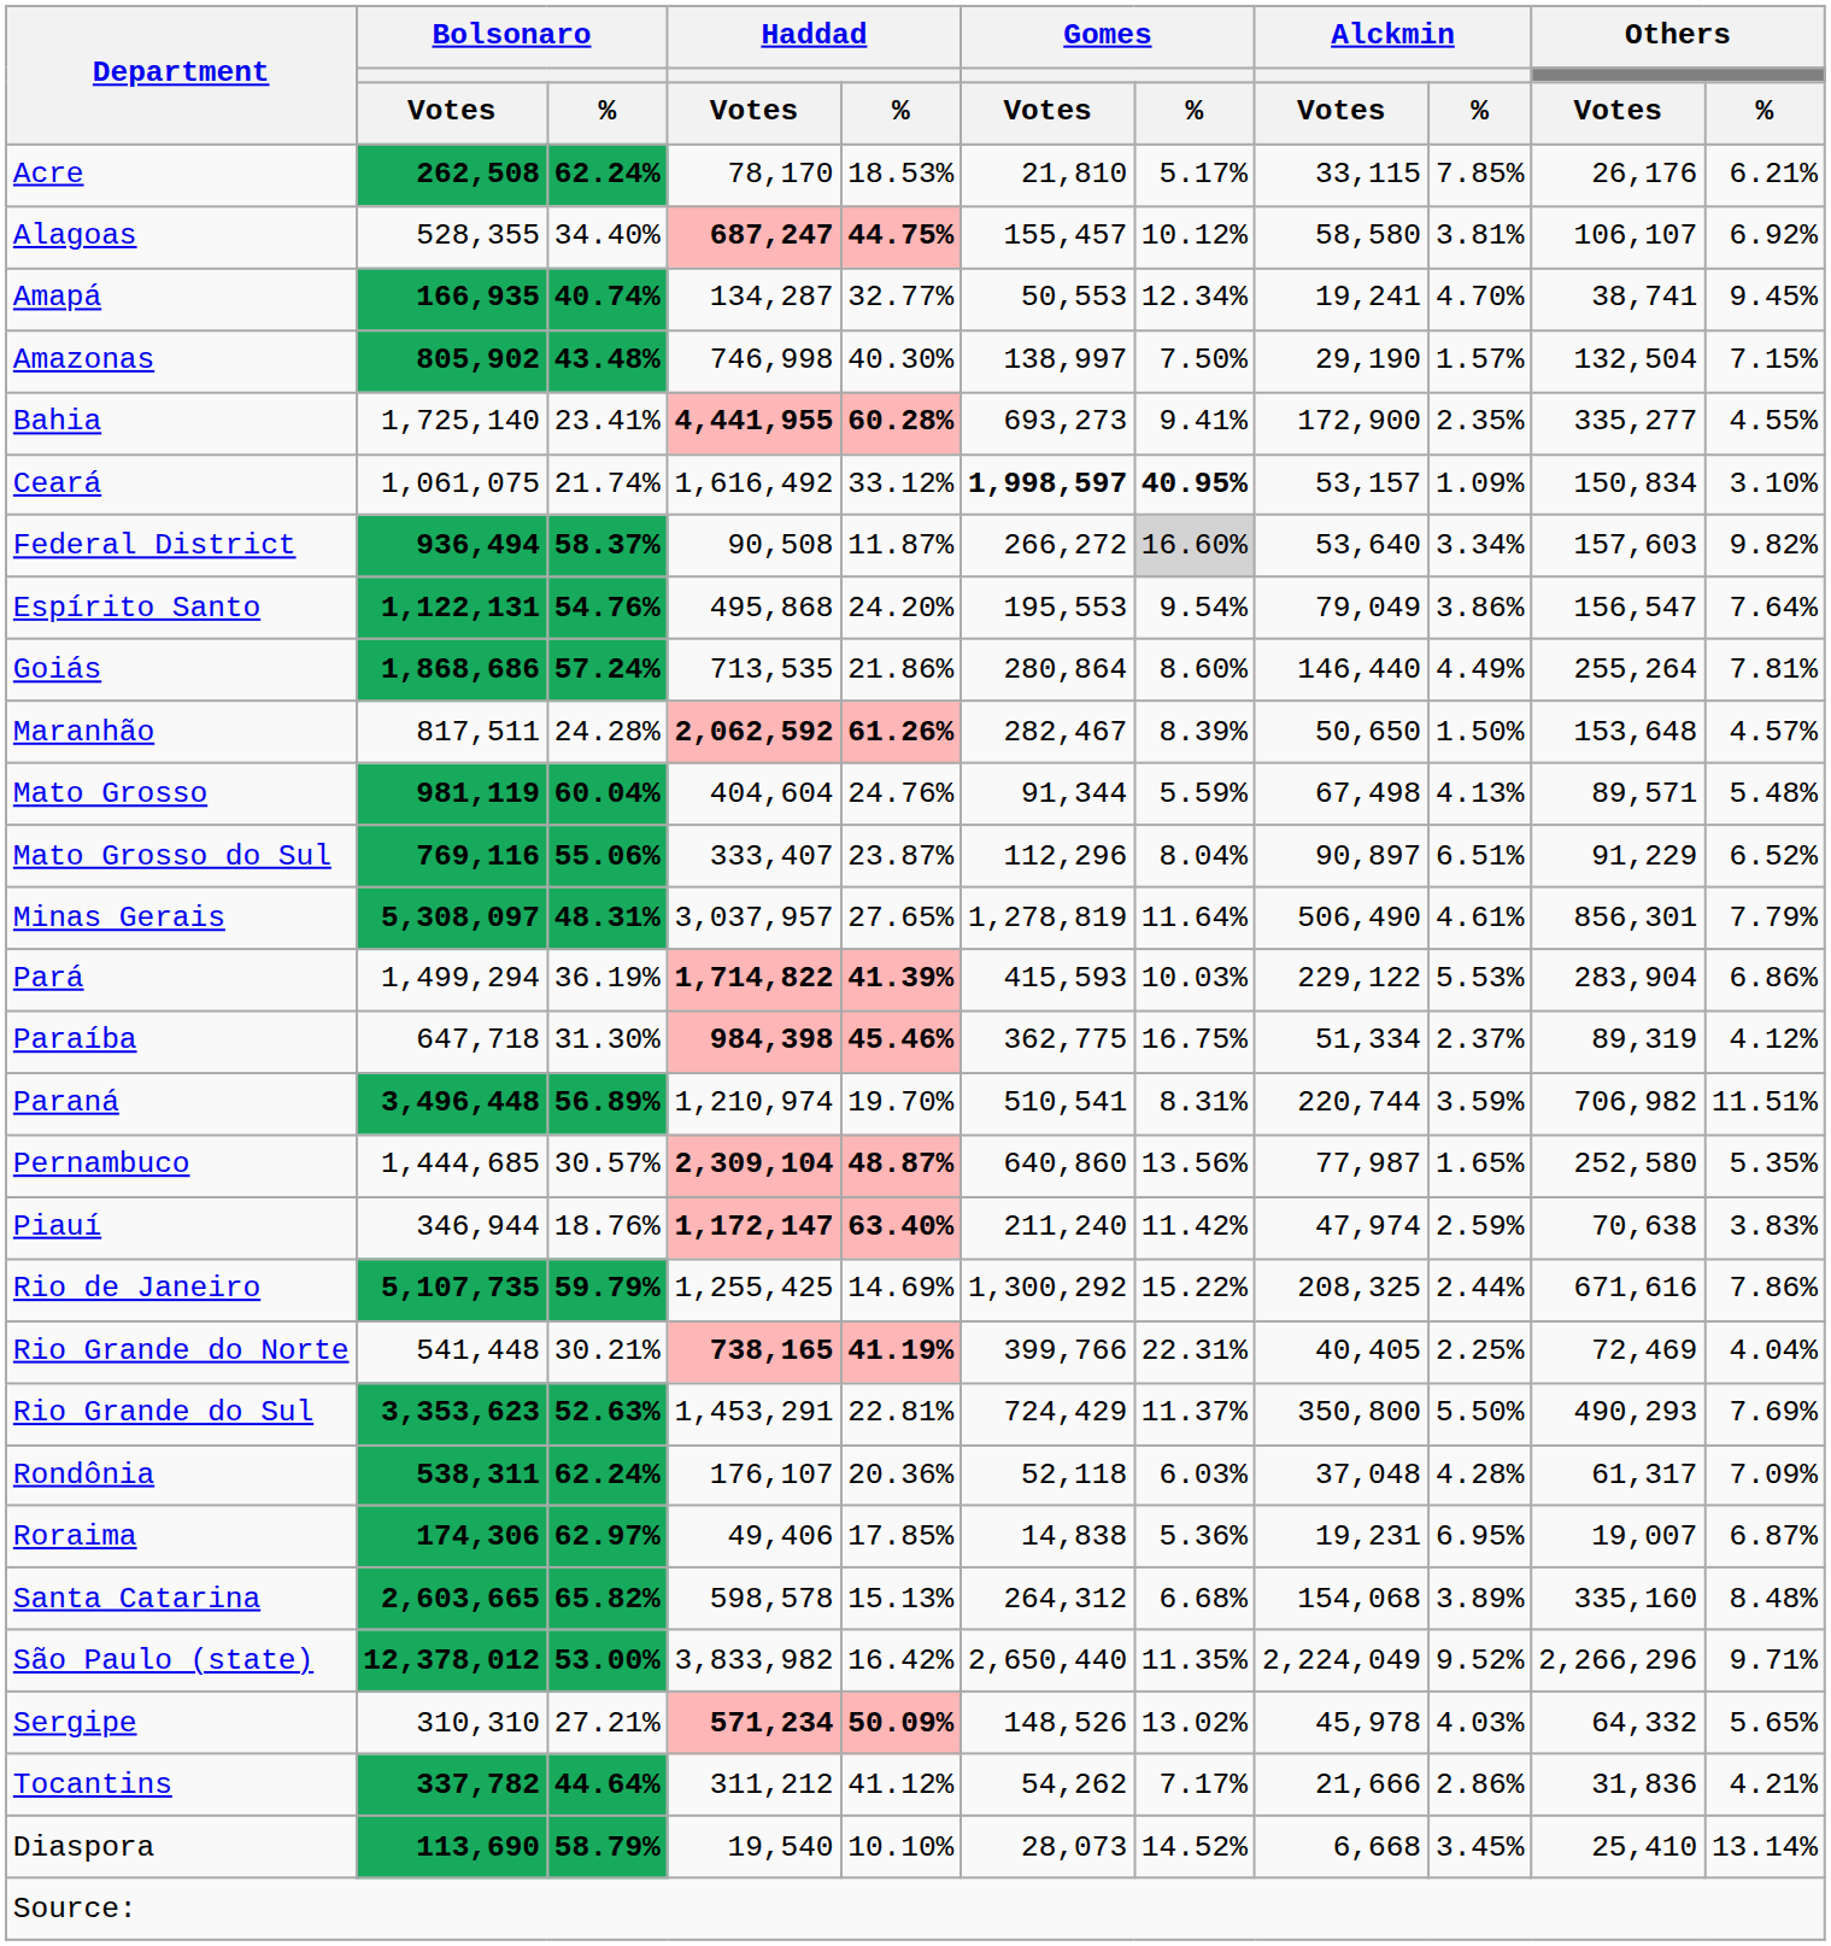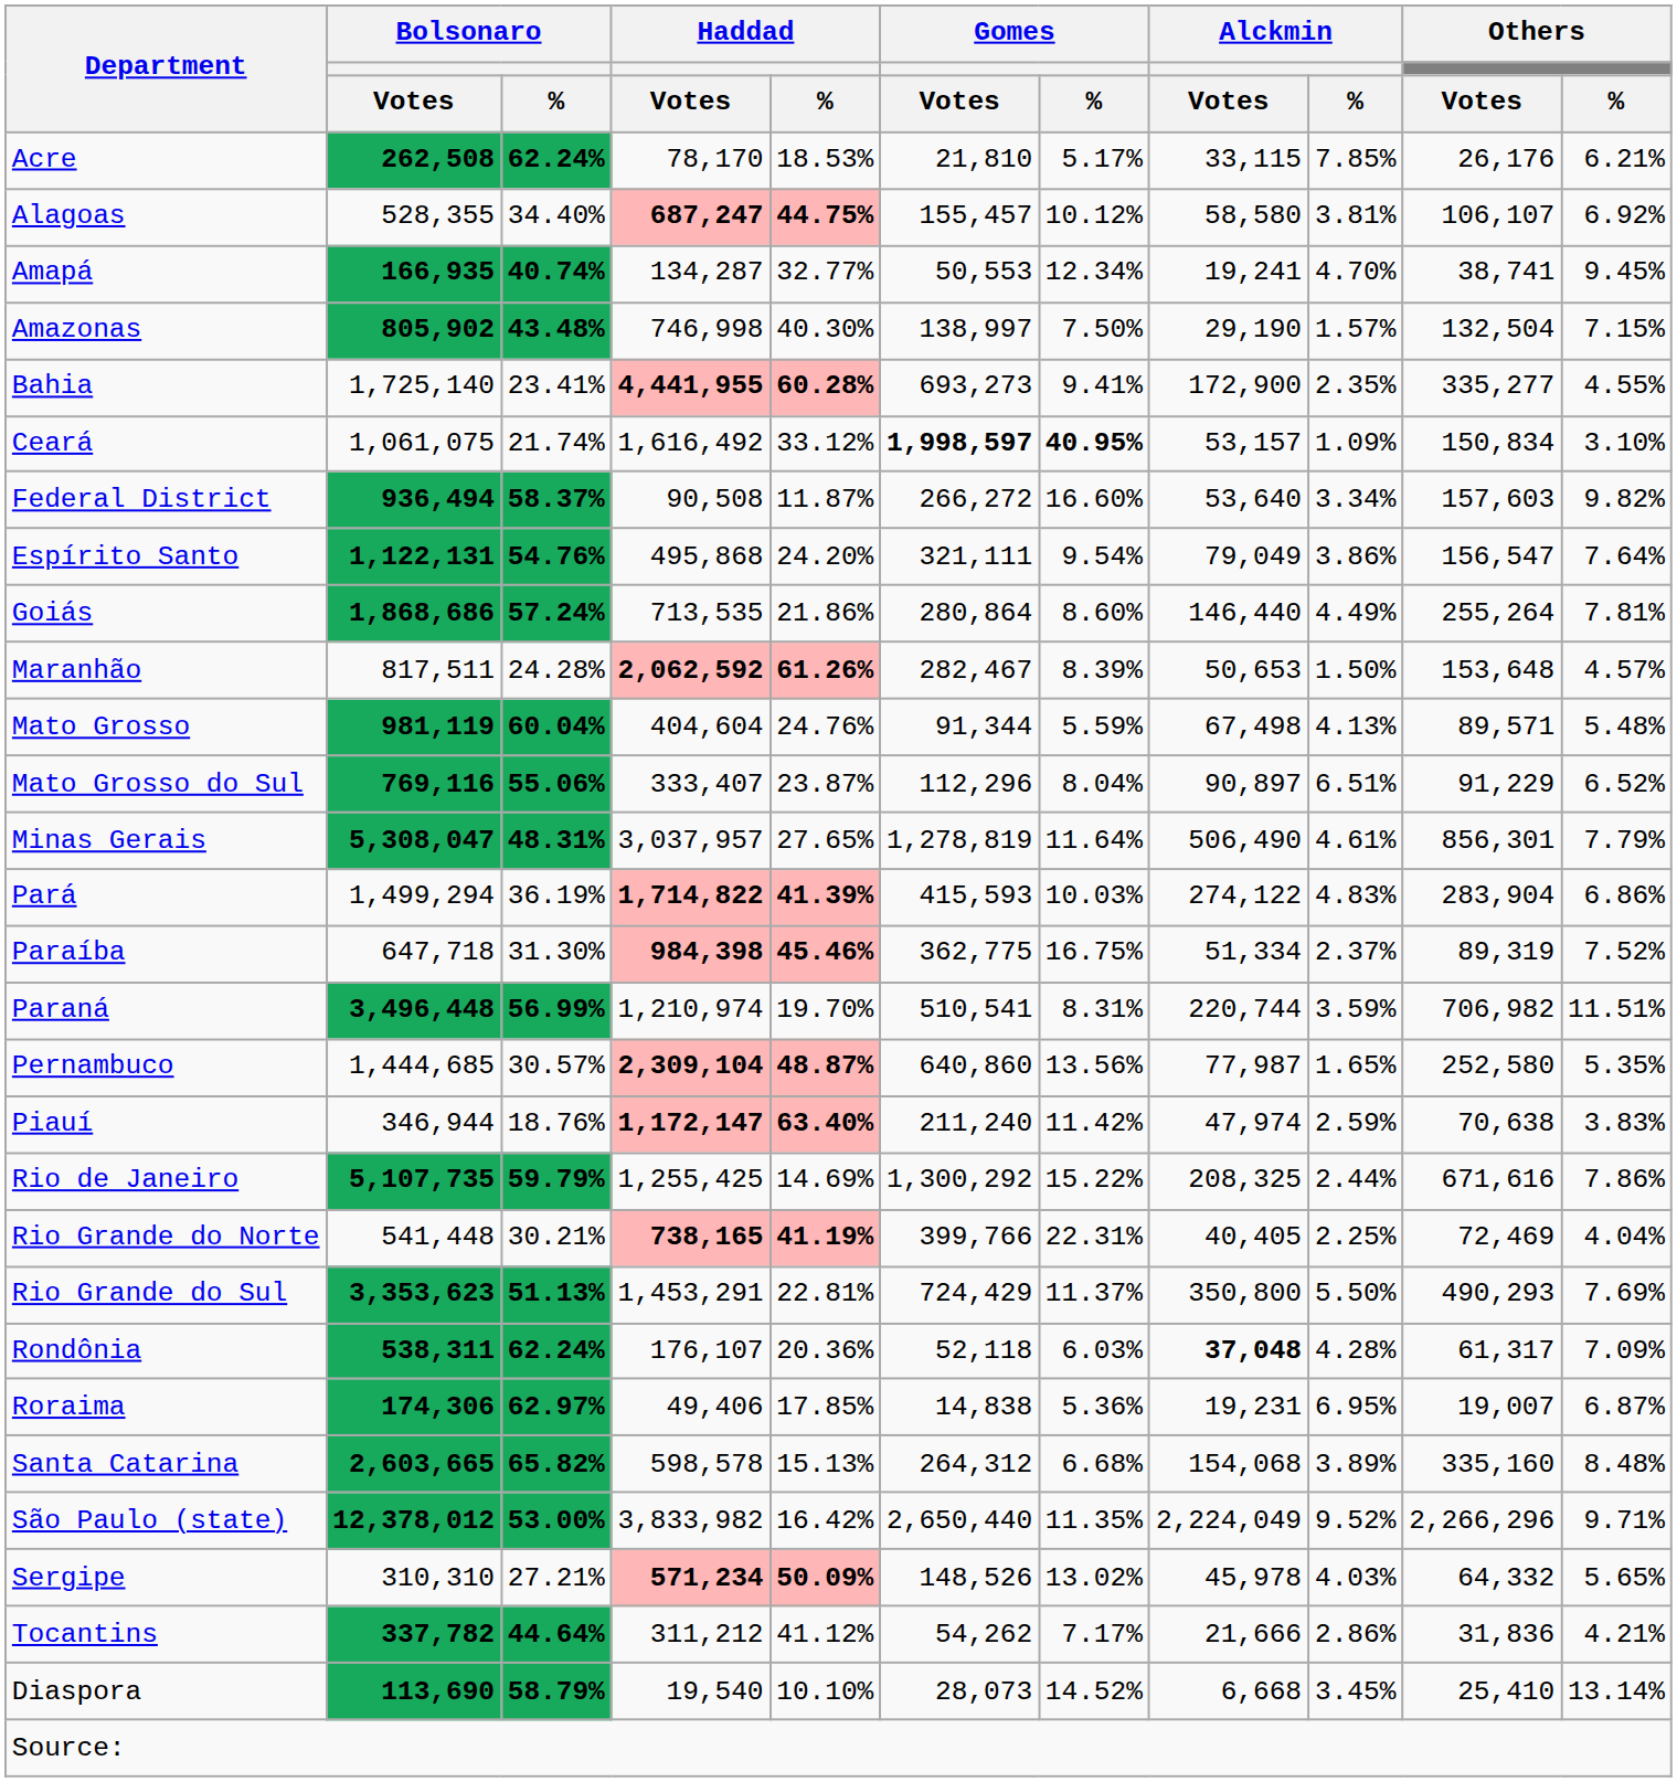Federal District | Gomes / %: lightgrey background -> no background
Espírito Santo | Gomes / Votes: 195,553 -> 321,111
Maranhão | Alckmin / Votes: 50,650 -> 50,653
Minas Gerais | Bolsonaro / Votes: 5,308,097 -> 5,308,047
Pará | Alckmin / Votes: 229,122 -> 274,122
Pará | Alckmin / %: 5.53% -> 4.83%
Paraíba | Others / %: 4.12% -> 7.52%
Paraná | Bolsonaro / %: 56.89% -> 56.99%
Rio Grande do Sul | Bolsonaro / %: 52.63% -> 51.13%
Rondônia | Alckmin / Votes: normal -> bold
